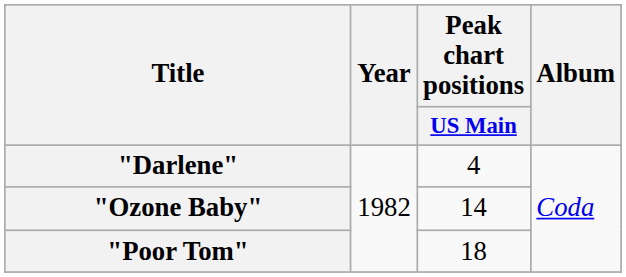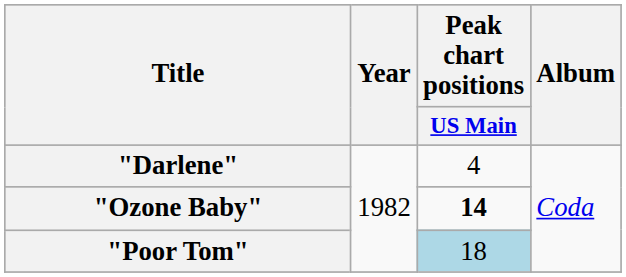"Ozone Baby" | Peak chart positions / US Main: normal -> bold
"Poor Tom" | Peak chart positions / US Main: no background -> lightblue background
